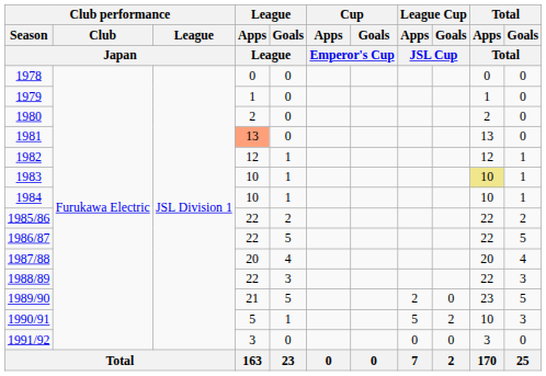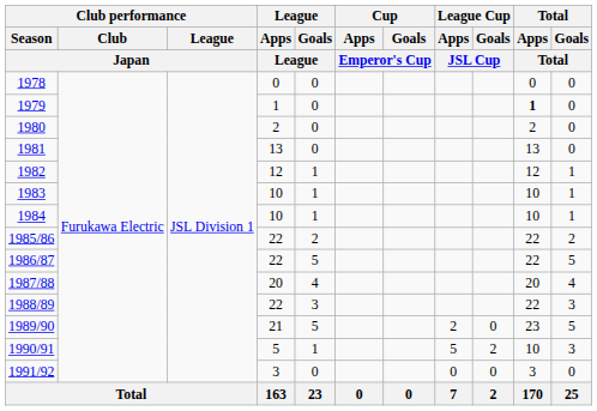1979 | Total / Apps / Total: normal -> bold
1981 | League / Apps / League: lightsalmon background -> no background
1983 | Total / Apps / Total: khaki background -> no background
